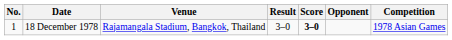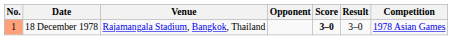columns swapped: Opponent <-> Result
18 December 1978 | No.: no background -> lightsalmon background
